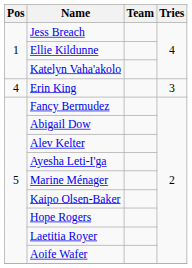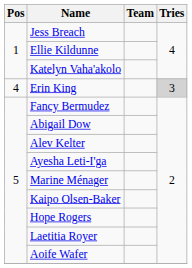Erin King | Tries: no background -> lightgrey background
